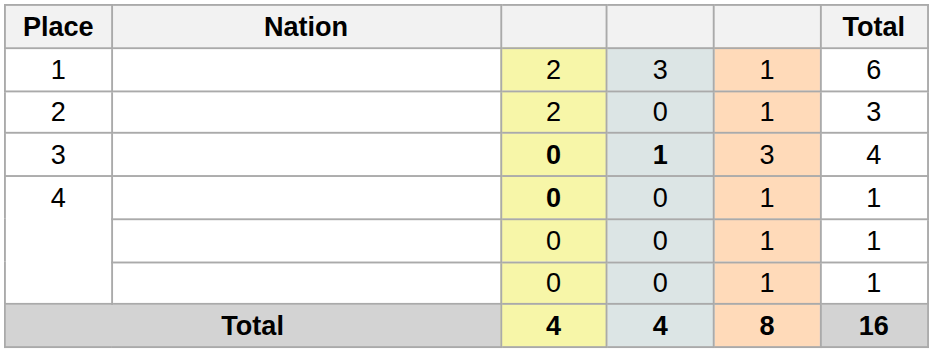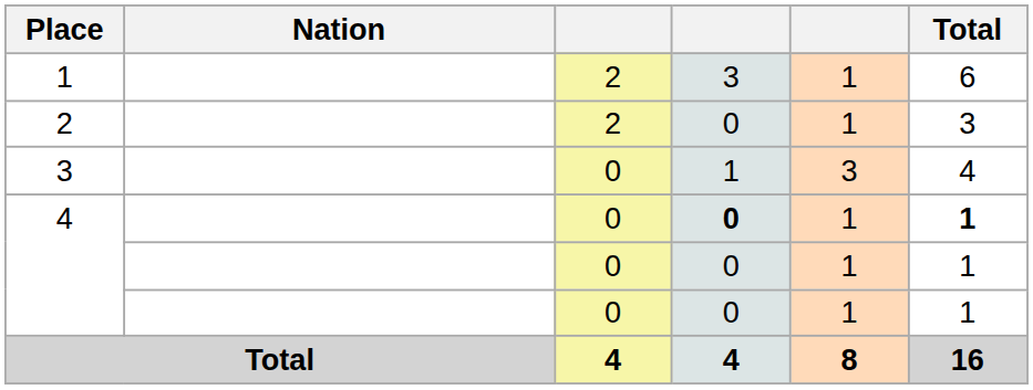row 4 | column 3: bold -> normal
row 4 | column 4: bold -> normal
row 5 | column 3: bold -> normal
row 5 | column 4: normal -> bold
row 5 | Total: normal -> bold
